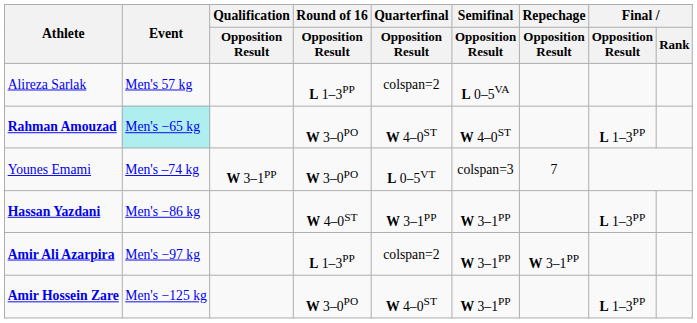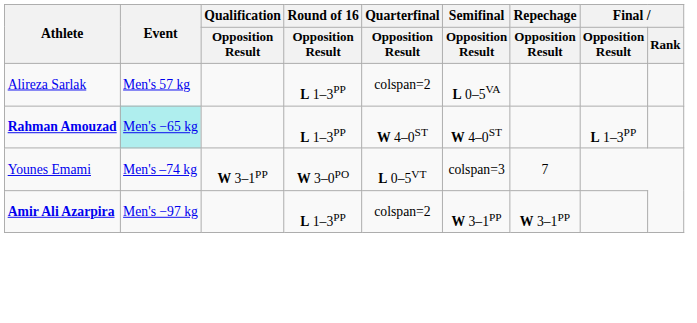Rahman Amouzad | Round of 16 / Opposition Result: W 3–0PO -> L 1–3PP
- row: Hassan Yazdani | Men's −86 kg | W 4–0ST | W 3–1PP | W 3–1PP | L 1–3PP
- row: Amir Hossein Zare | Men's −125 kg | W 3–0PO | W 4–0ST | W 3–1PP | L 1–3PP
